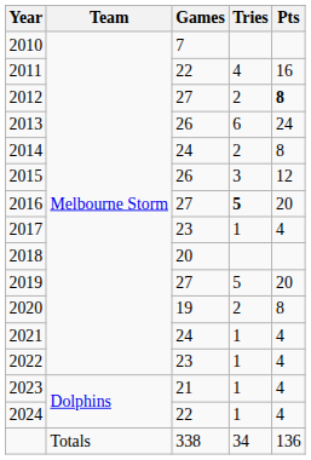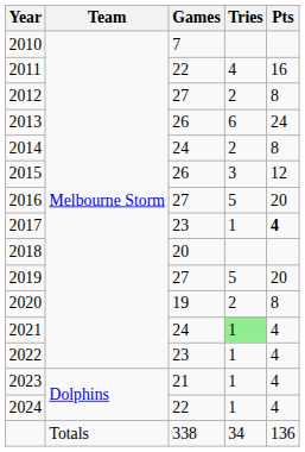2012 | Pts: bold -> normal
2016 | Tries: bold -> normal
2017 | Pts: normal -> bold
2021 | Tries: no background -> lightgreen background
